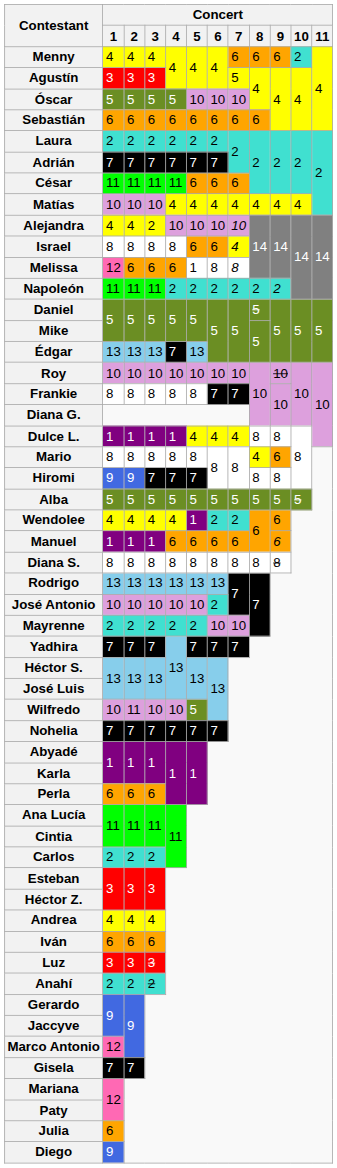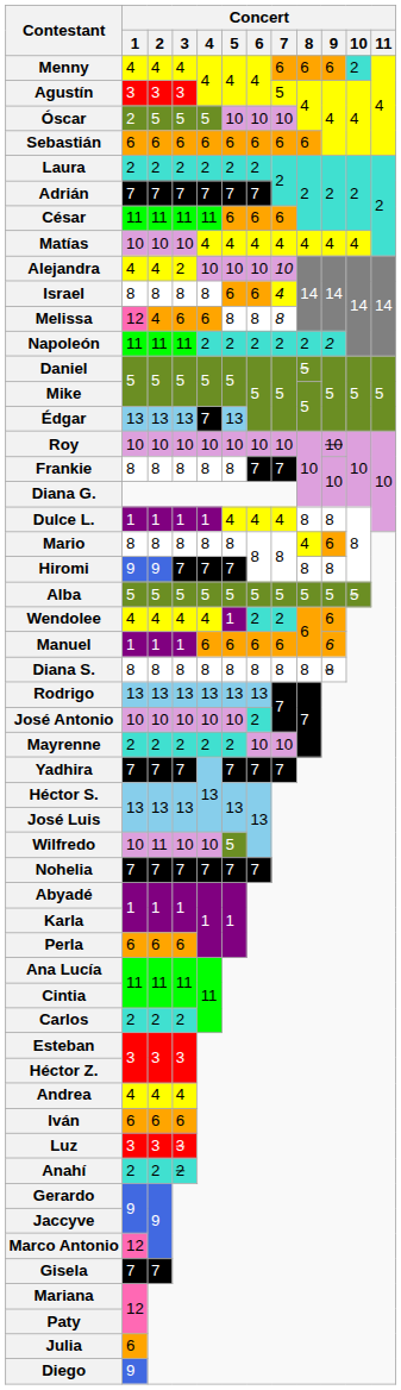Óscar | Concert / 1: 5 -> 2
Melissa | Concert / 2: 6 -> 4
Melissa | Concert / 5: 1 -> 8
